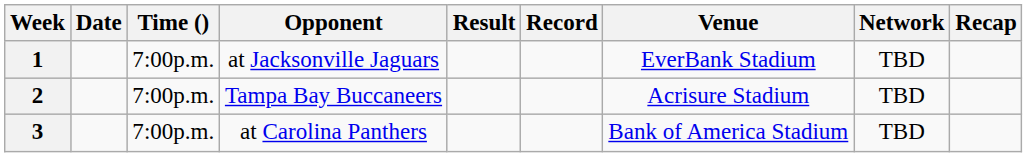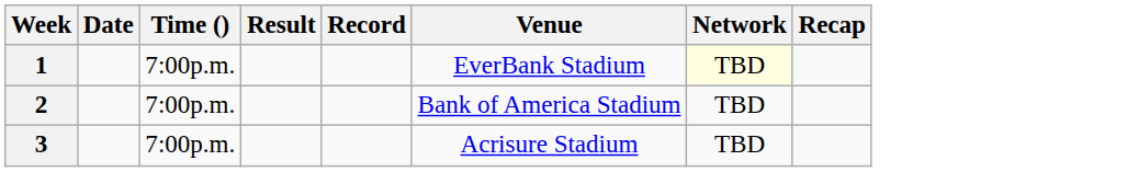- column: Opponent | at Jacksonville Jaguars | Tampa Bay Buccaneers | at Carolina Panthers
1 | Network: no background -> lightyellow background
2 | Venue: Acrisure Stadium -> Bank of America Stadium
3 | Venue: Bank of America Stadium -> Acrisure Stadium
